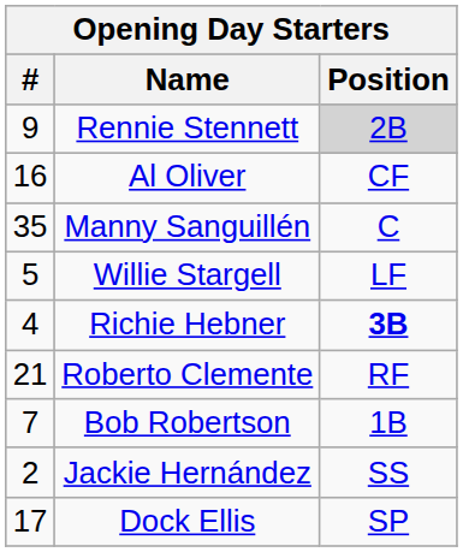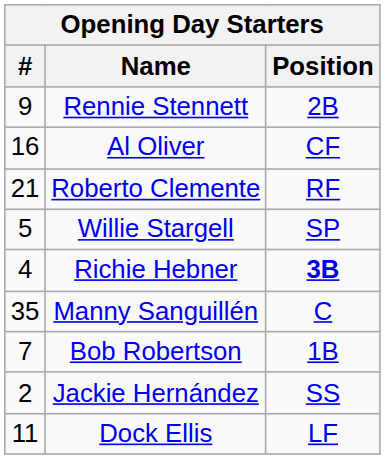Rennie Stennett | Position: lightgrey background -> no background
rows swapped: Roberto Clemente <-> Manny Sanguillén
Willie Stargell | Position: LF -> SP
Dock Ellis | #: 17 -> 11
Dock Ellis | Position: SP -> LF
